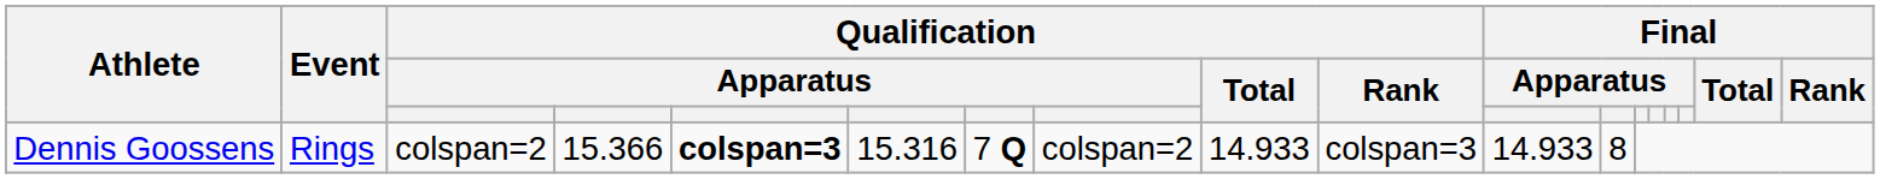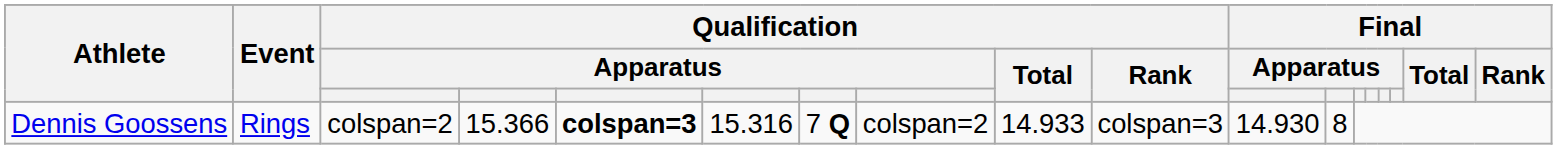Dennis Goossens | column 11: 14.933 -> 14.930
